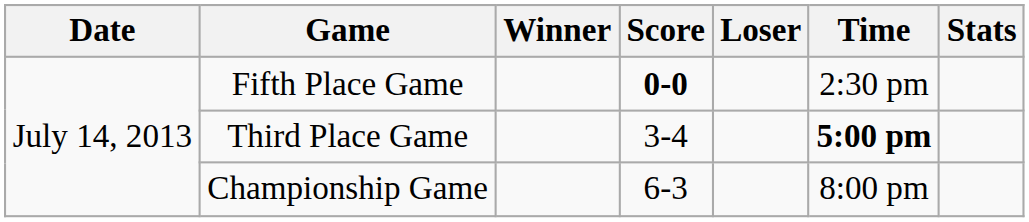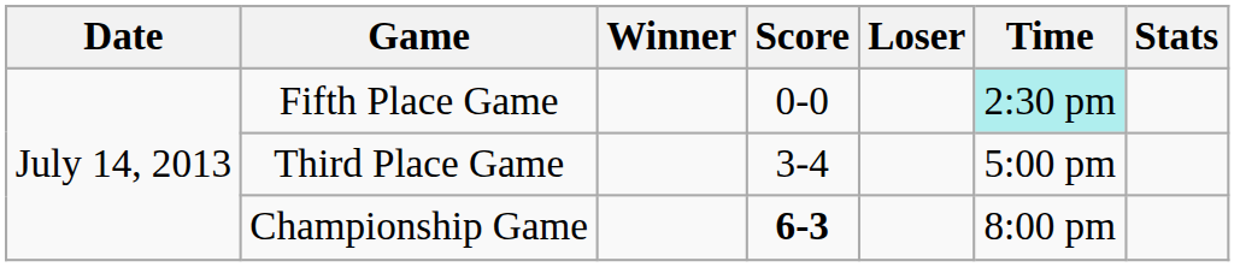Fifth Place Game | Score: bold -> normal
Fifth Place Game | Time: no background -> paleturquoise background
Third Place Game | Time: bold -> normal
Championship Game | Score: normal -> bold
